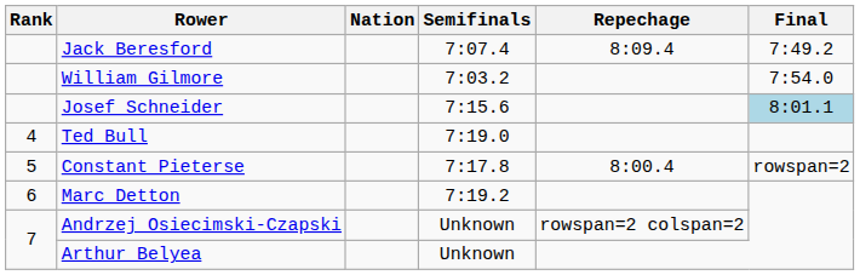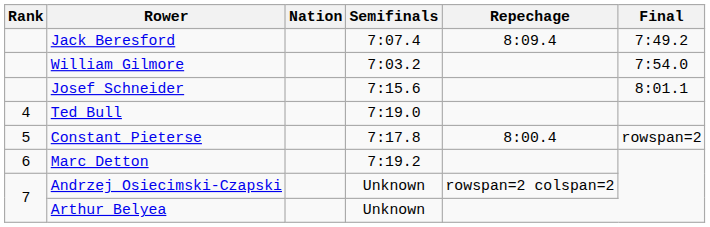Josef Schneider | Final: lightblue background -> no background
